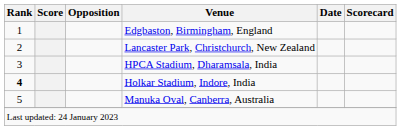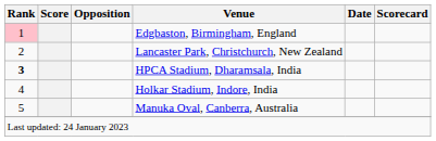Edgbaston, Birmingham, England | Rank: no background -> pink background
HPCA Stadium, Dharamsala, India | Rank: normal -> bold
Holkar Stadium, Indore, India | Rank: bold -> normal
